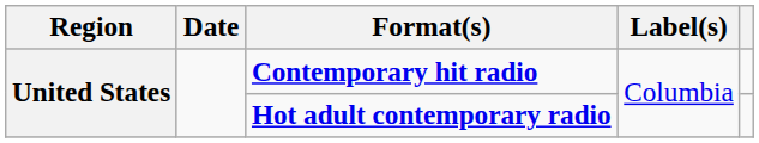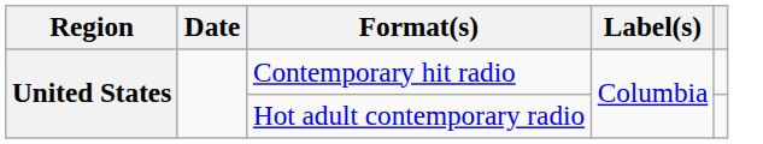Contemporary hit radio | Format(s): bold -> normal
Hot adult contemporary radio | Format(s): bold -> normal
